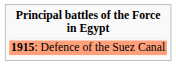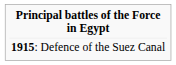row 2 | column 1: lightsalmon background -> no background
